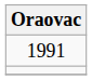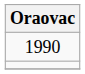row 2 | column 1: 1991 -> 1990
